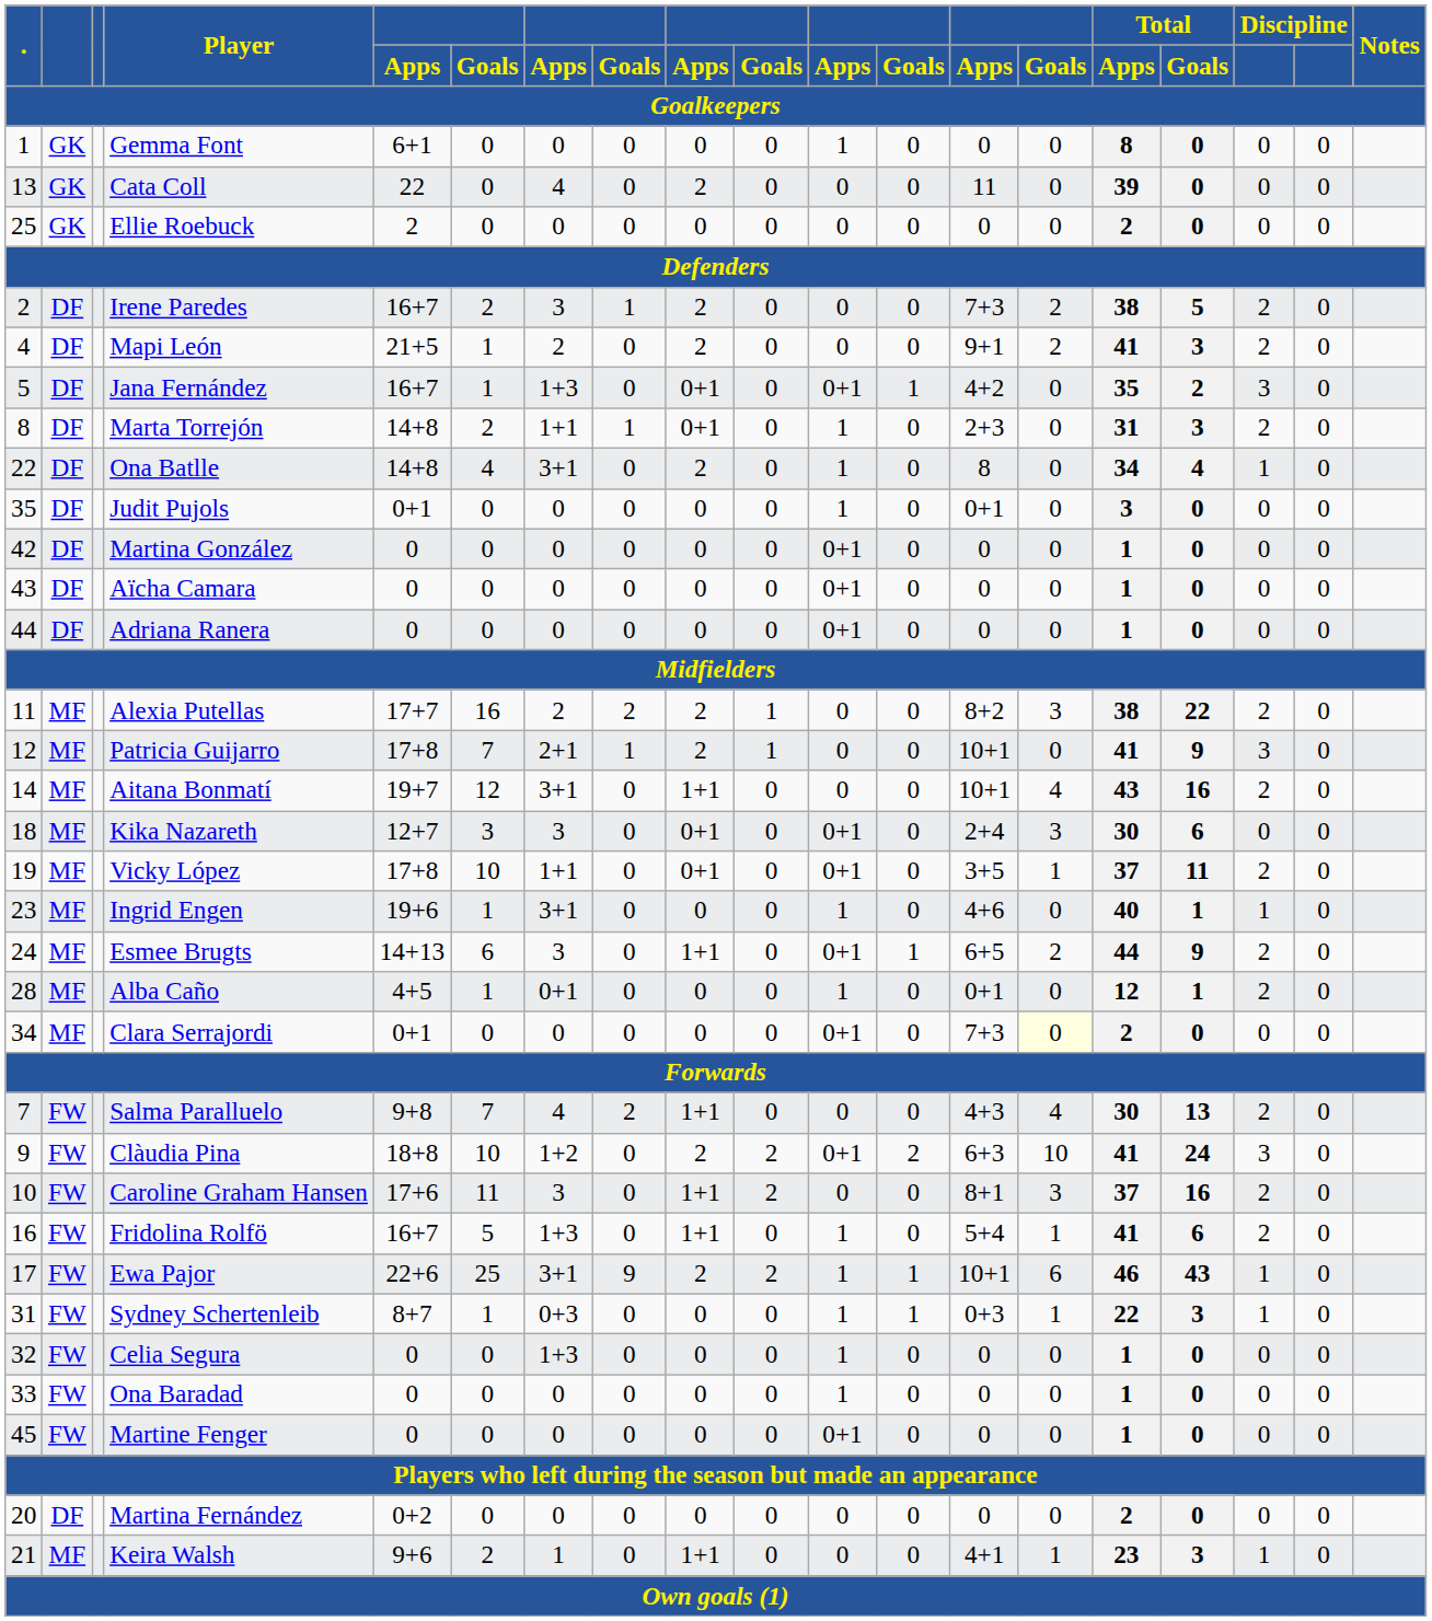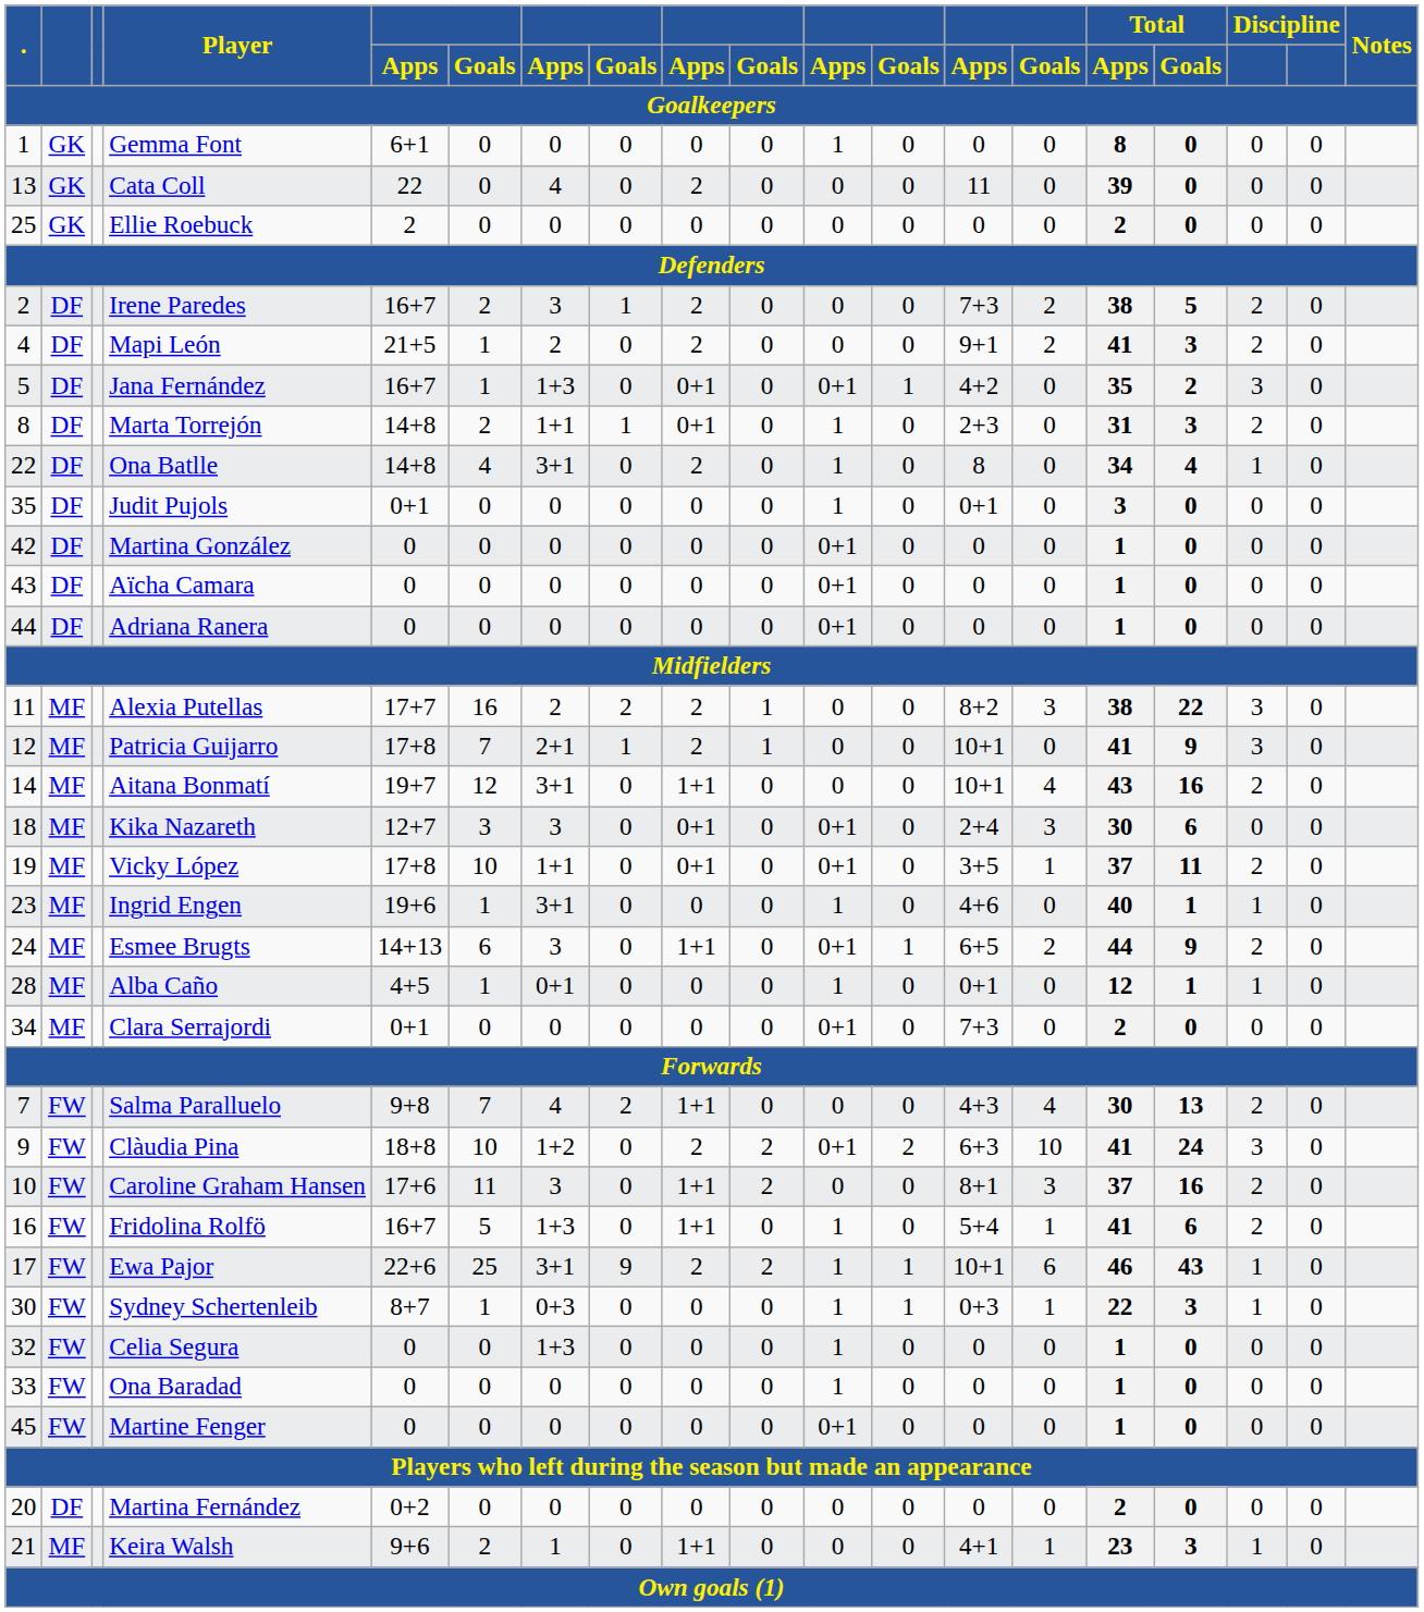Alexia Putellas | column 17: 2 -> 3
Alba Caño | column 17: 2 -> 1
Clara Serrajordi | column 14: lightyellow background -> no background
Sydney Schertenleib | .: 31 -> 30
